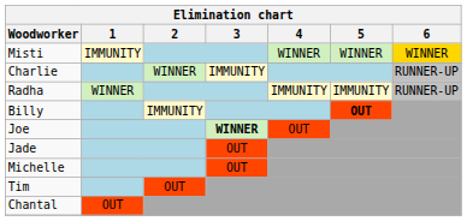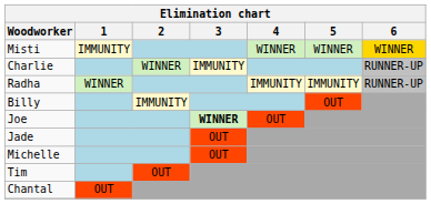Billy | 5: bold -> normal
